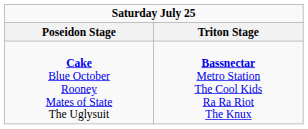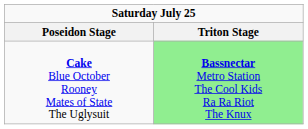Cake Blue October Rooney Mates of State The Uglysuit | Triton Stage: no background -> lightgreen background
